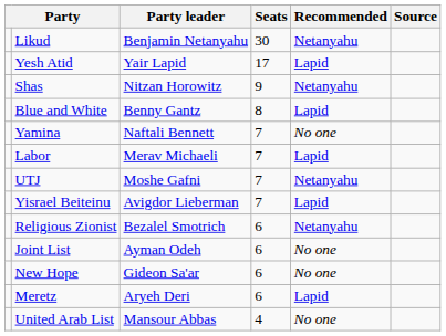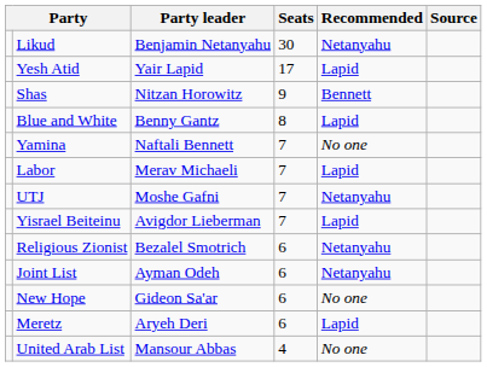Shas | Recommended: Netanyahu -> Bennett
Joint List | Recommended: No one -> Netanyahu
